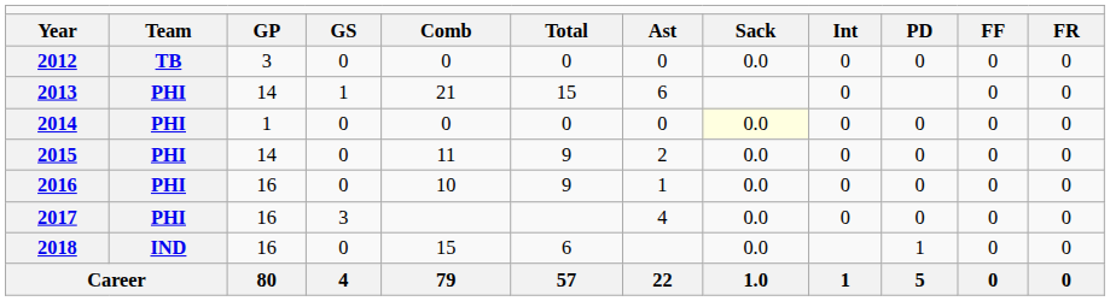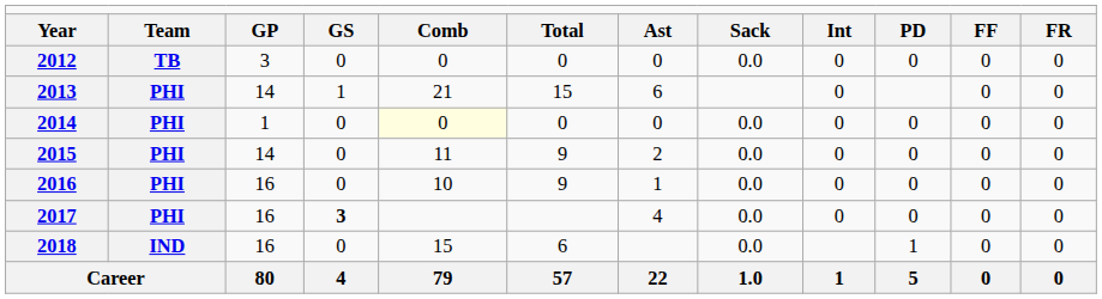2014 | column 5: no background -> lightyellow background
2014 | column 8: lightyellow background -> no background
2017 | column 4: normal -> bold
